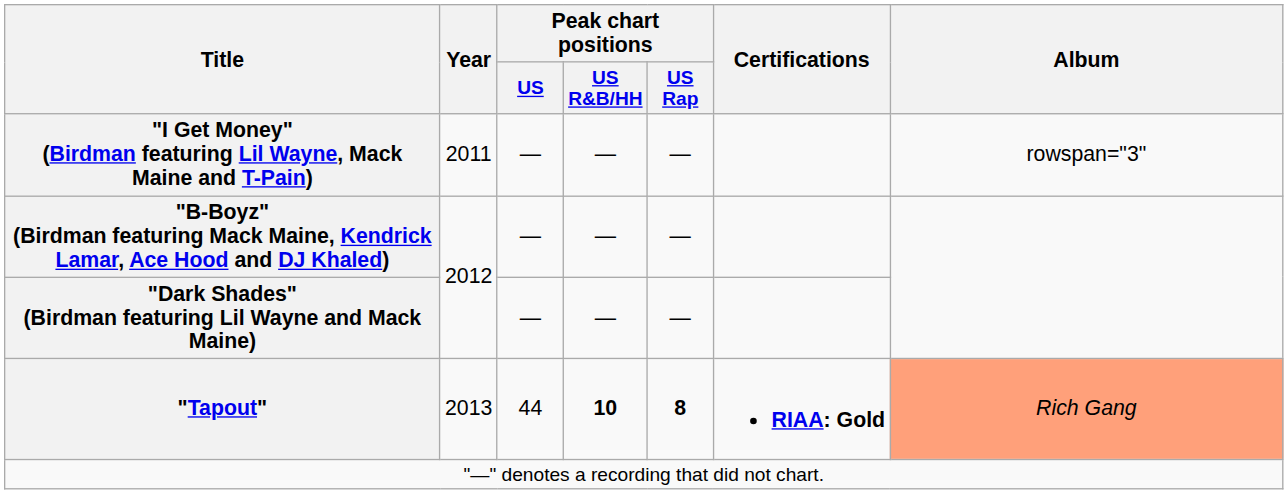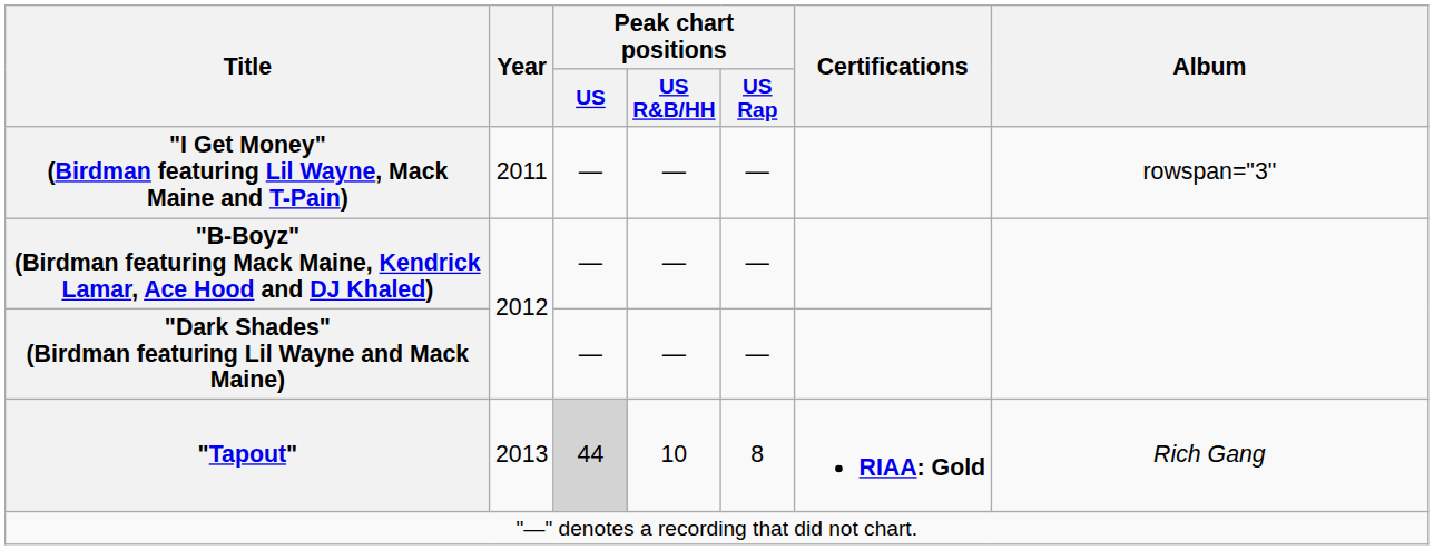"Tapout" | Peak chart positions / US: no background -> lightgrey background
"Tapout" | Peak chart positions / US R&B/HH: bold -> normal
"Tapout" | Peak chart positions / US Rap: bold -> normal
"Tapout" | Album: lightsalmon background -> no background
